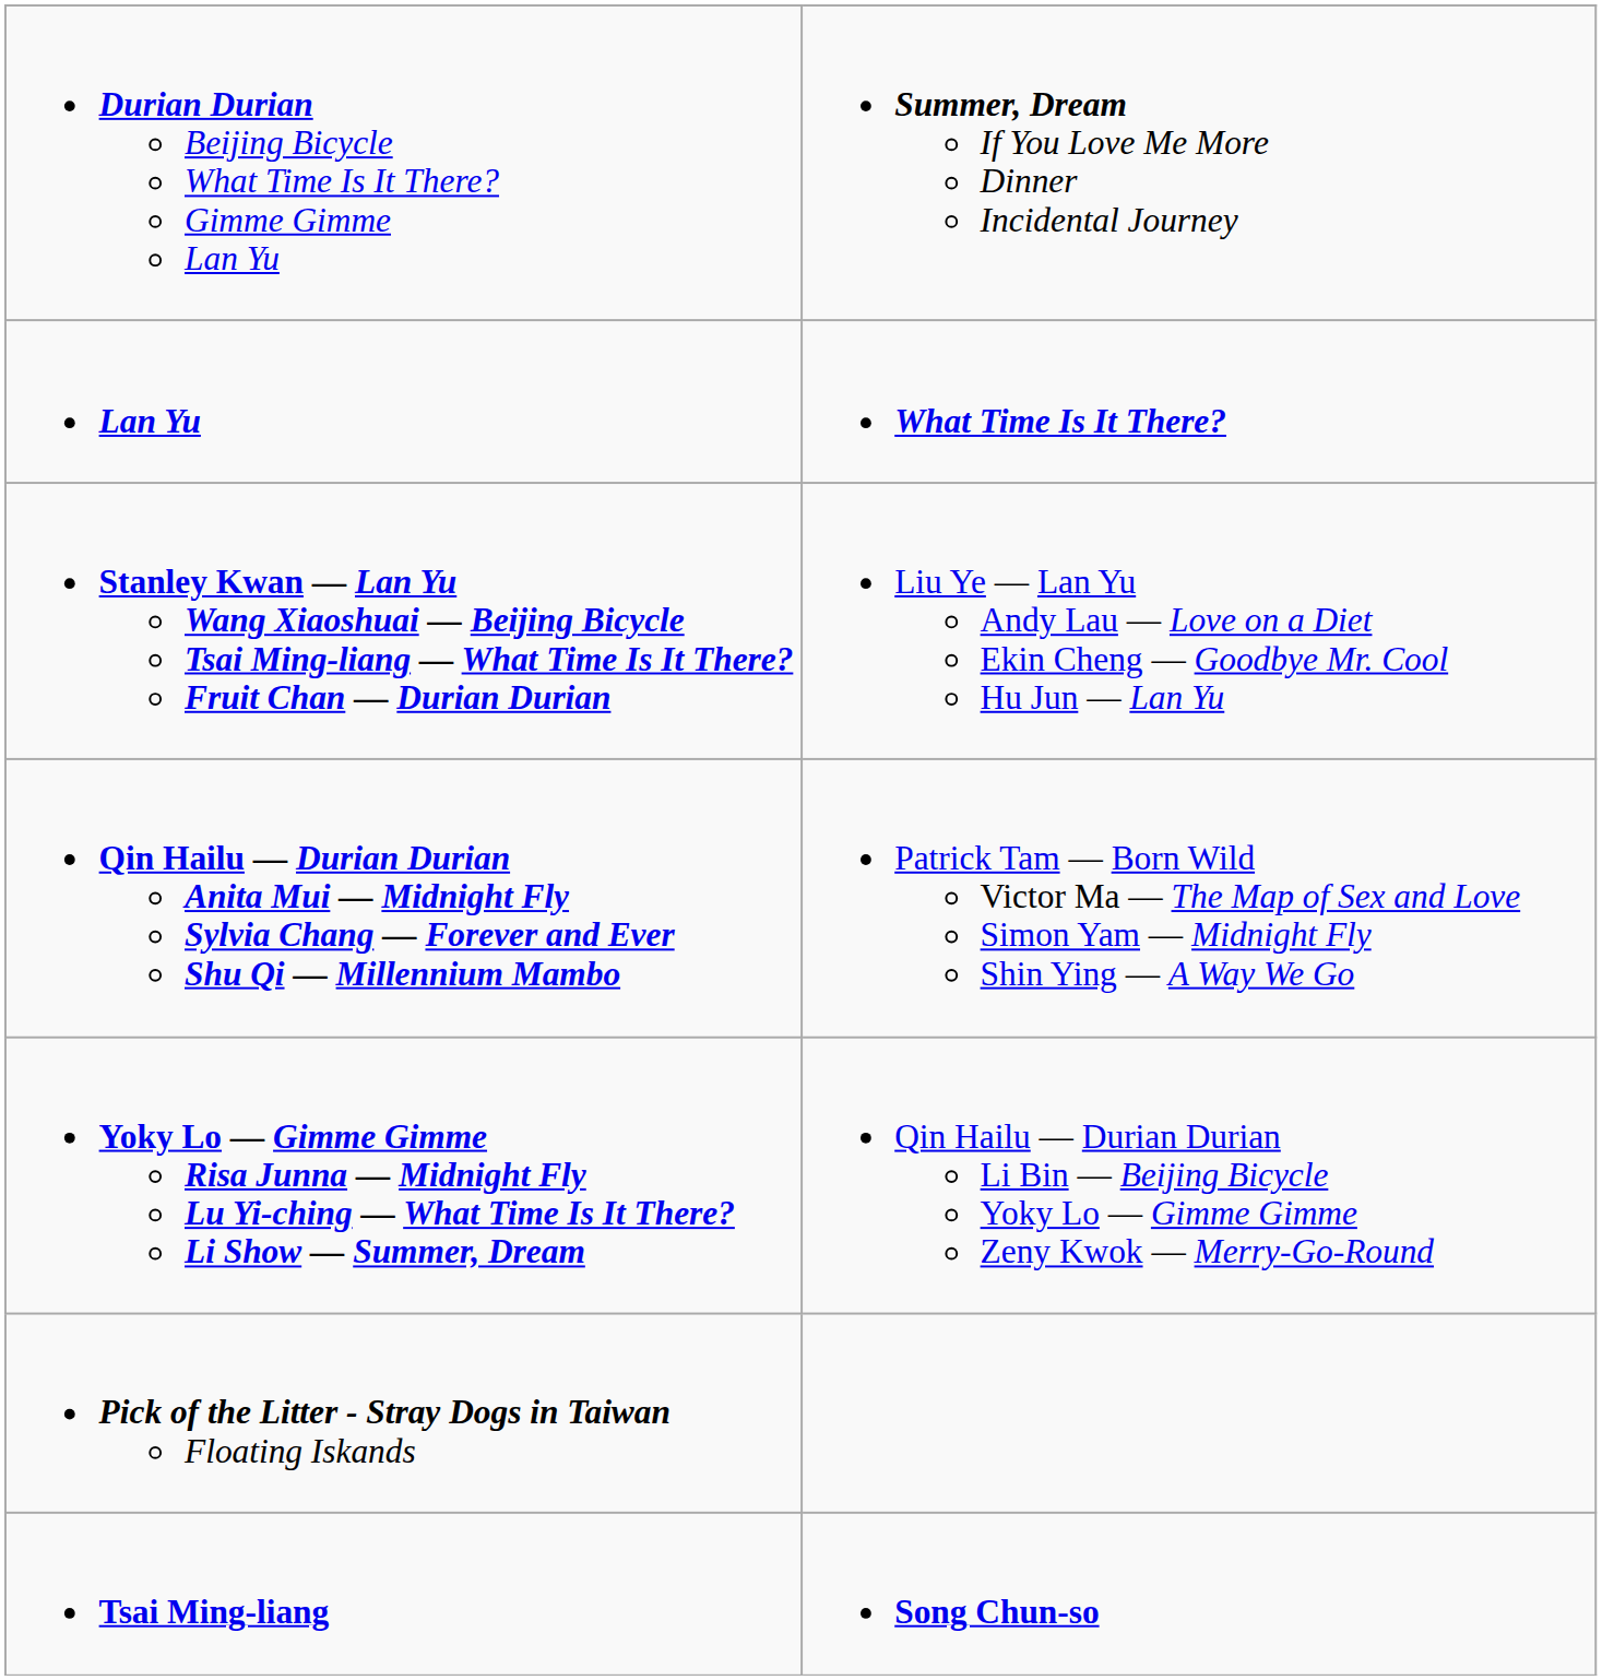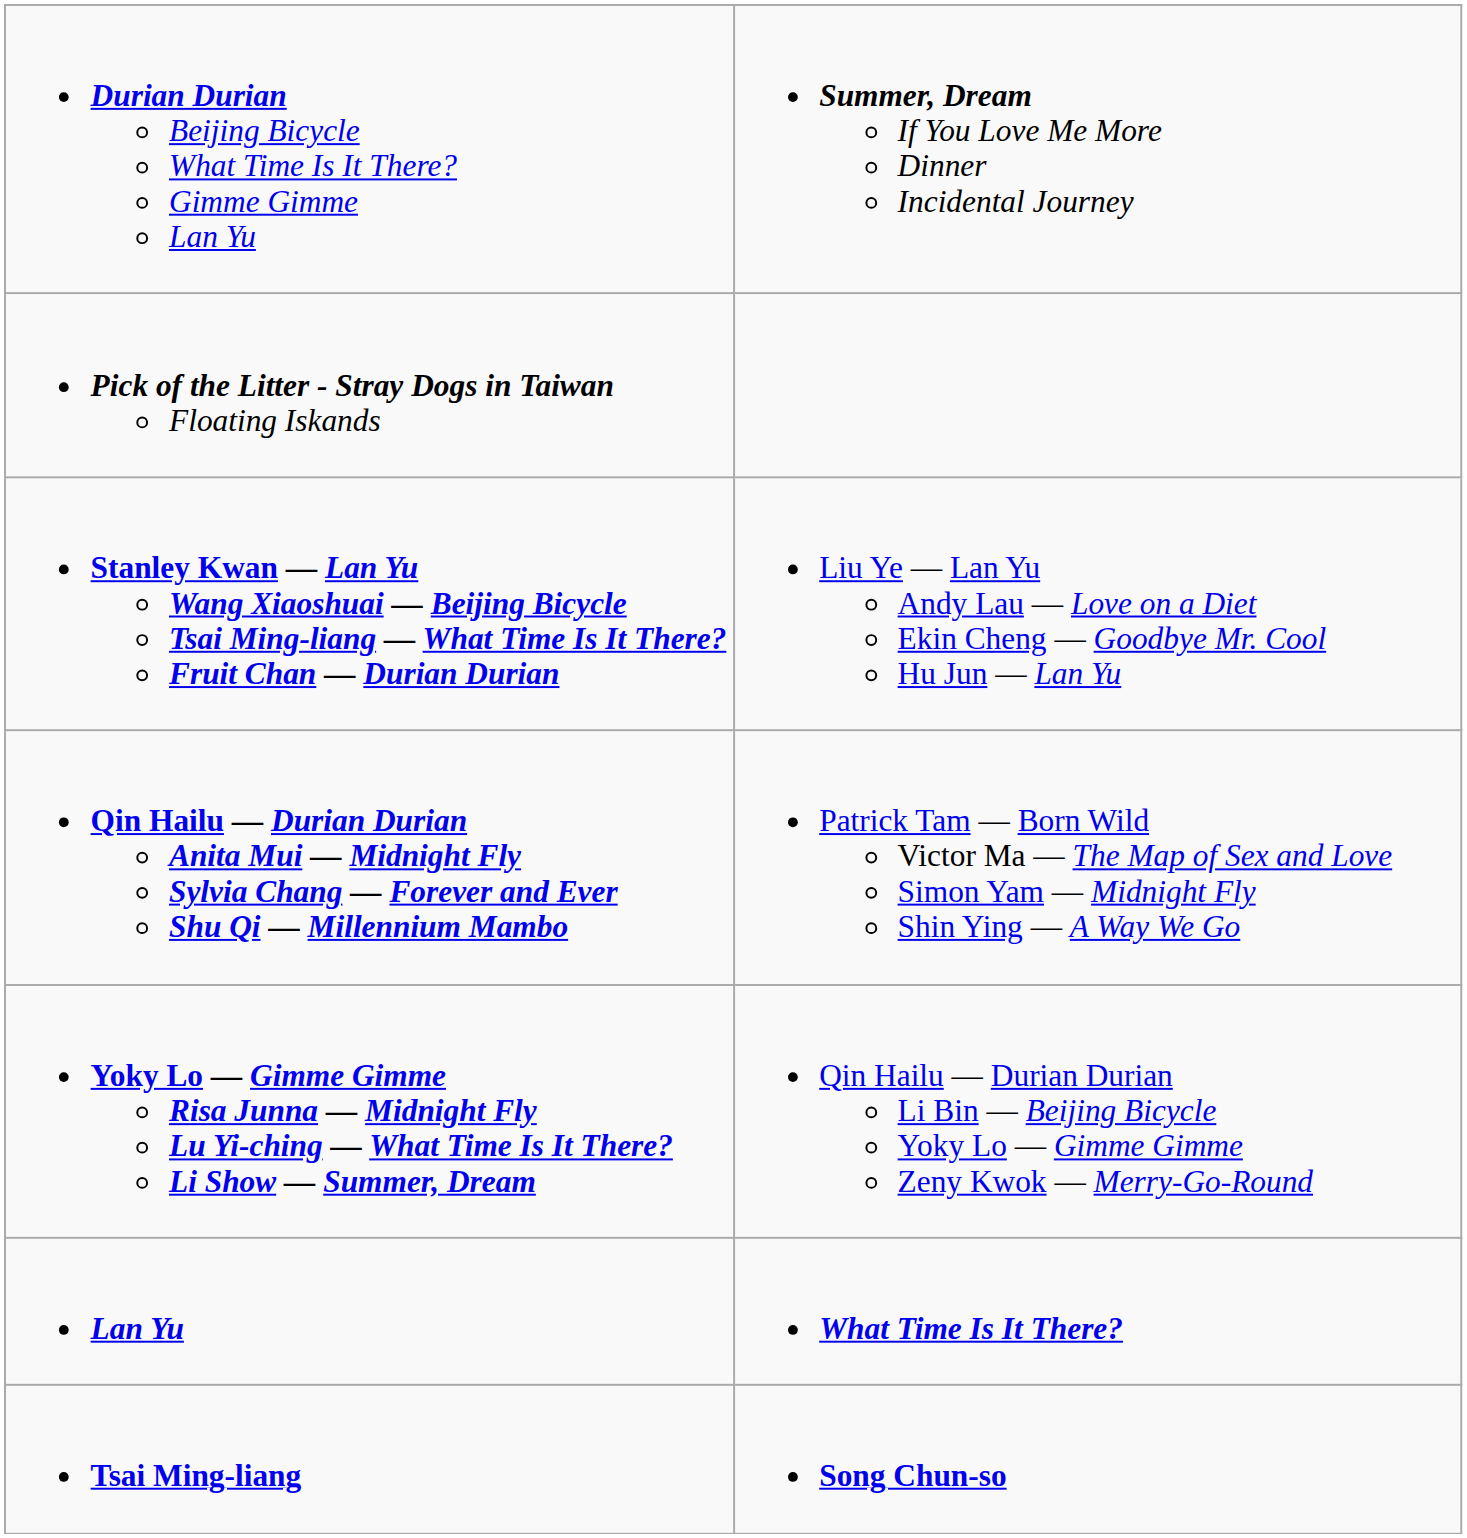rows swapped: Pick of the Litter - Stray Dogs in Taiwan Floating Iskands <-> Lan Yu
